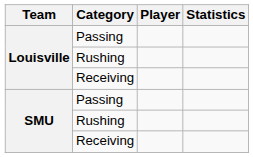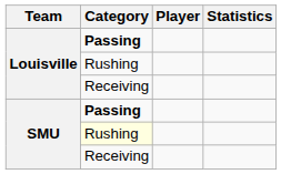Louisville / Passing | Category: normal -> bold
SMU / Passing | Category: normal -> bold
SMU / Rushing | Category: no background -> lightyellow background
